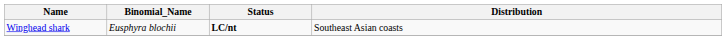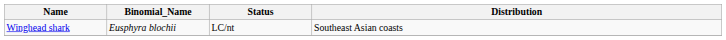Winghead shark | Status: bold -> normal
